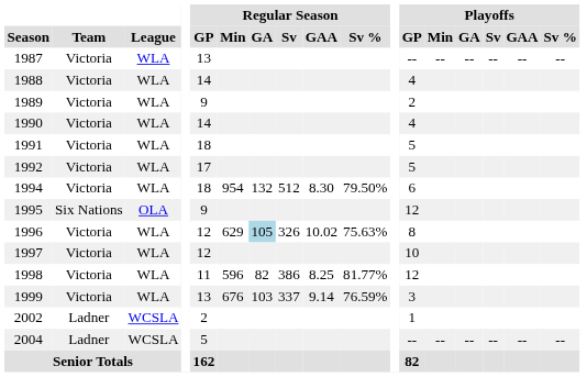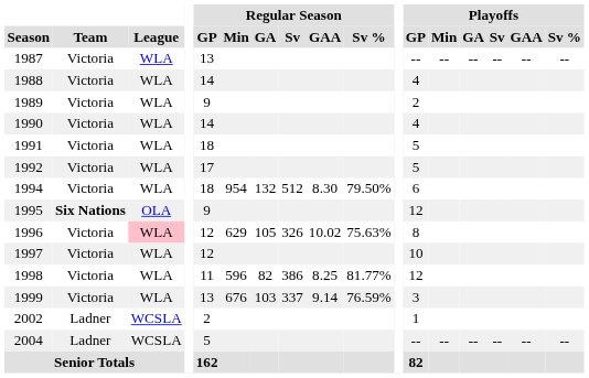1995 | Team: normal -> bold
1996 | League: no background -> pink background
1996 | Regular Season / GA: lightblue background -> no background
